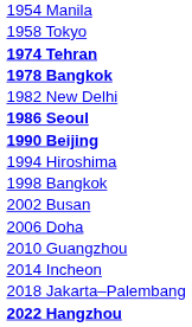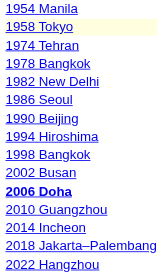1958 Tokyo | column 1: no background -> lightyellow background
1974 Tehran | column 1: bold -> normal
1978 Bangkok | column 1: bold -> normal
1986 Seoul | column 1: bold -> normal
1990 Beijing | column 1: bold -> normal
2006 Doha | column 1: normal -> bold
2022 Hangzhou | column 1: bold -> normal
